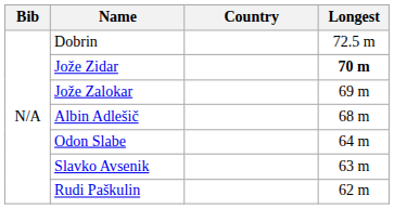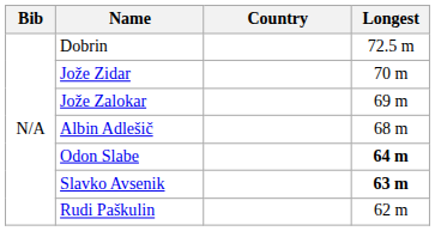Jože Zidar | Longest: bold -> normal
Odon Slabe | Longest: normal -> bold
Slavko Avsenik | Longest: normal -> bold
